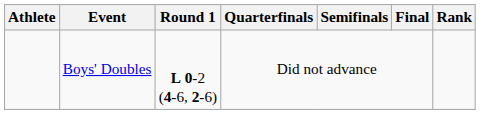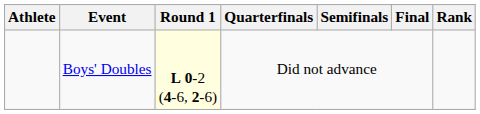Boys' Doubles | Round 1: no background -> lightyellow background
